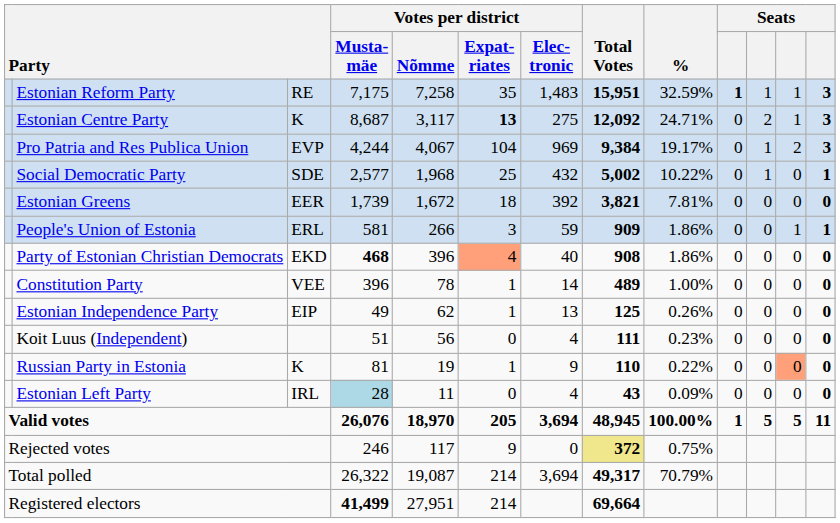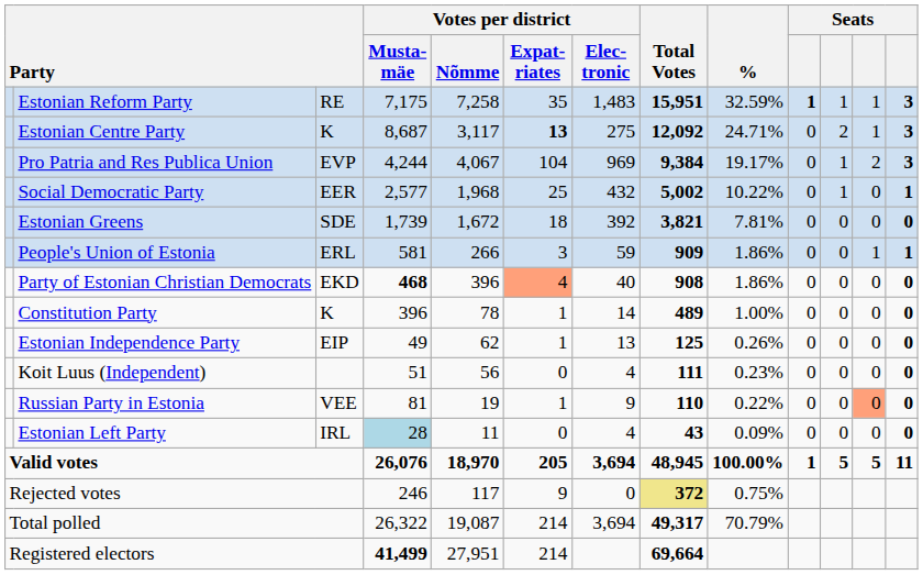Social Democratic Party | column 3: SDE -> EER
Estonian Greens | column 3: EER -> SDE
Constitution Party | column 3: VEE -> K
Russian Party in Estonia | column 3: K -> VEE
